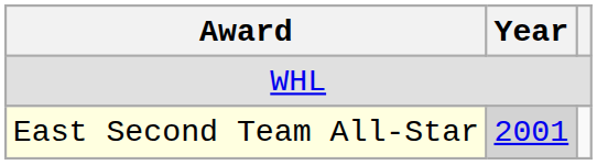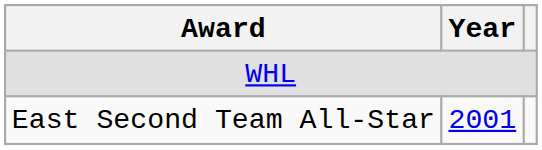East Second Team All-Star | Award: lightyellow background -> no background
East Second Team All-Star | Year: lightgrey background -> no background
